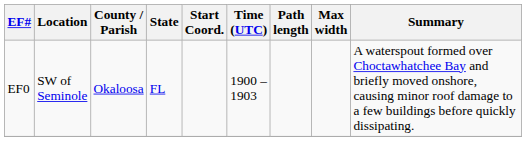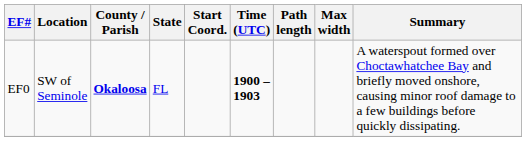EF0 | County / Parish: normal -> bold
EF0 | Time (UTC): normal -> bold
